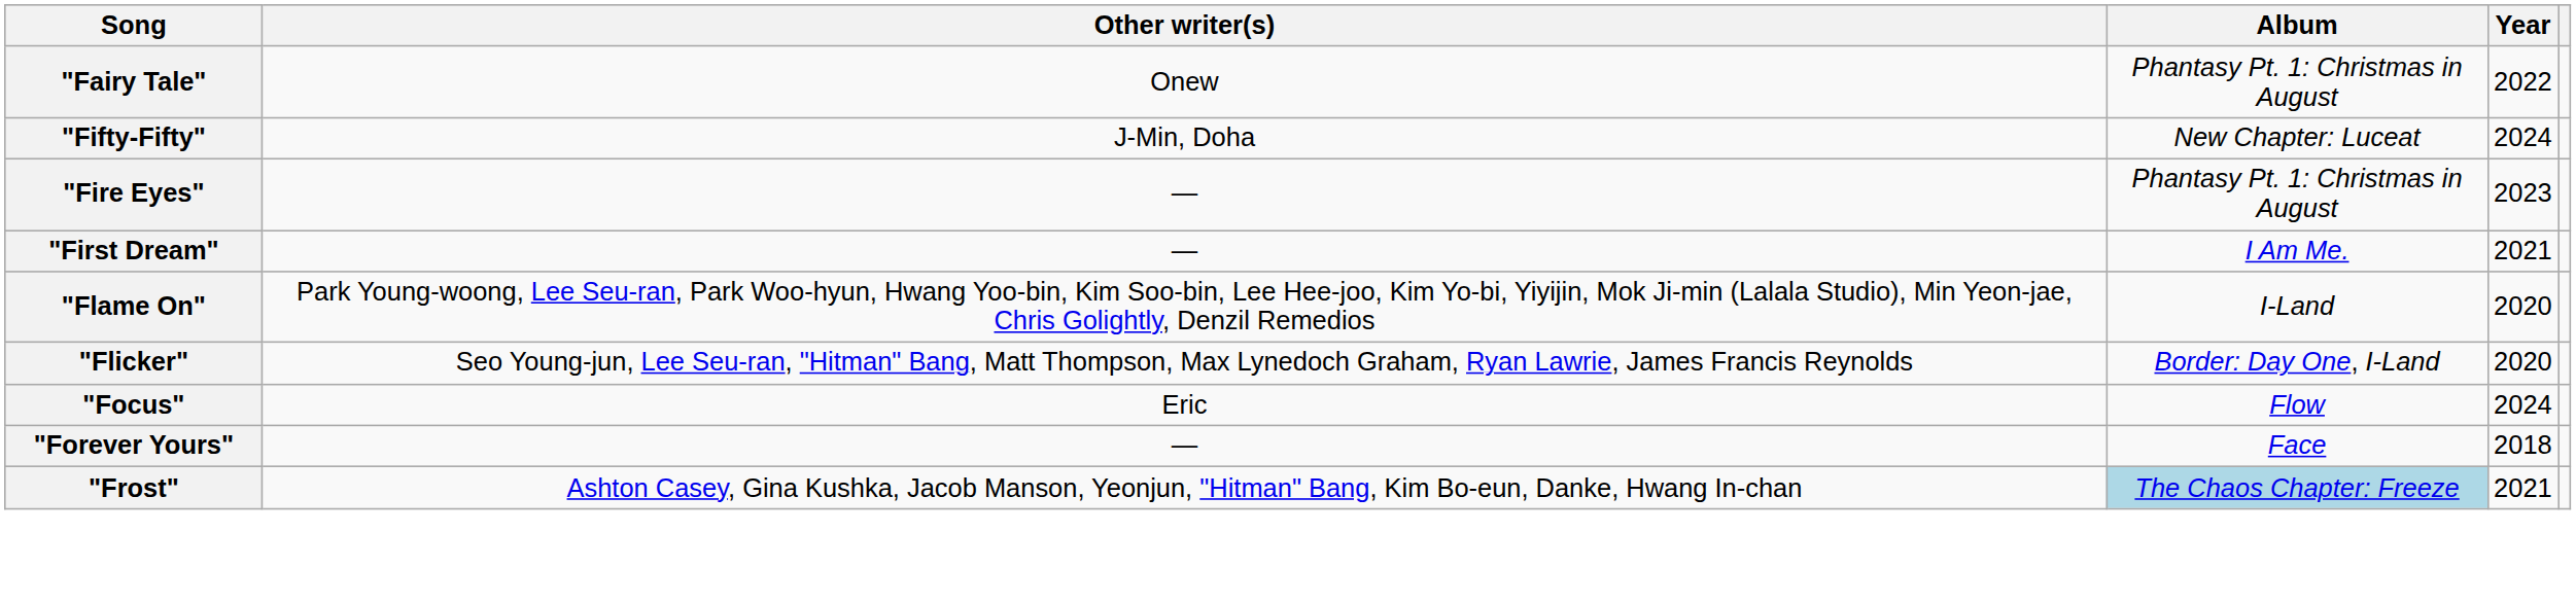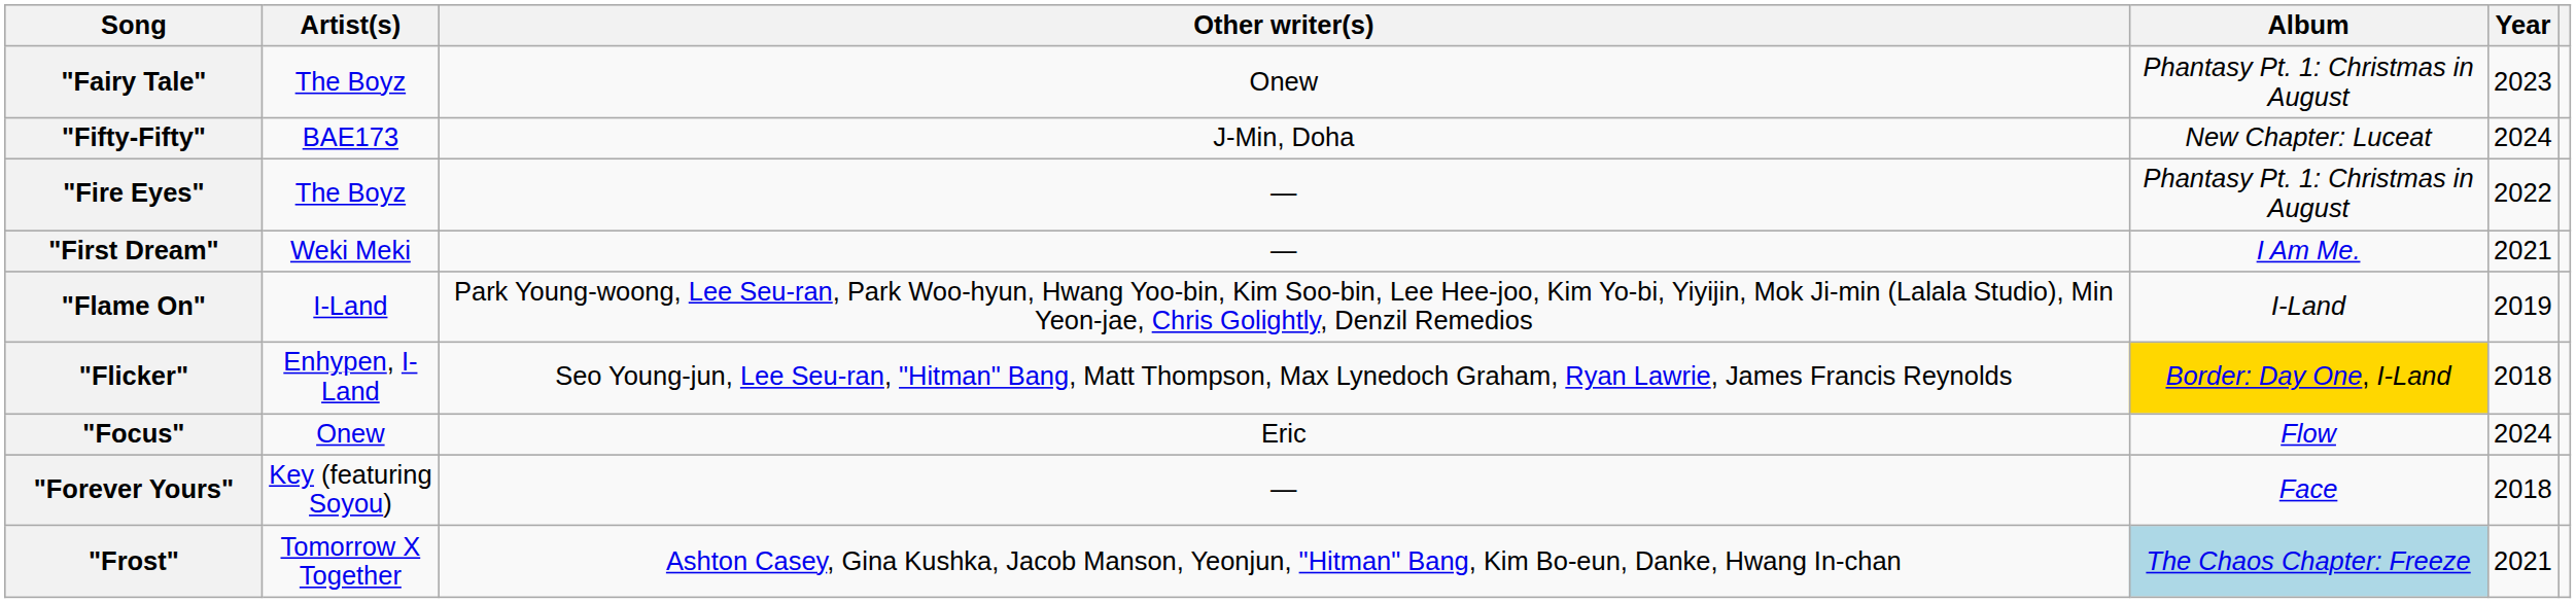+ column: Artist(s) | The Boyz | BAE173 | The Boyz | Weki Meki | I-Land | Enhypen, I-Land | Onew | Key (featuring Soyou) | Tomorrow X Together
"Fairy Tale" | Year: 2022 -> 2023
"Fire Eyes" | Year: 2023 -> 2022
"Flame On" | Year: 2020 -> 2019
"Flicker" | Album: no background -> gold background
"Flicker" | Year: 2020 -> 2018
